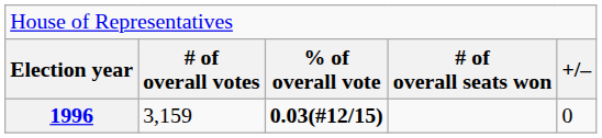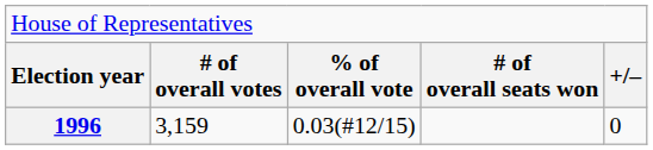1996 | column 3: bold -> normal
